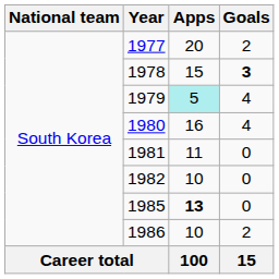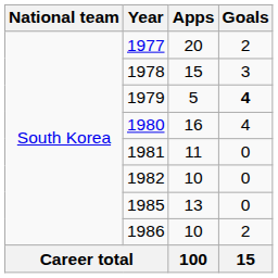1978 | Goals: bold -> normal
1979 | Apps: paleturquoise background -> no background
1979 | Goals: normal -> bold
1985 | Apps: bold -> normal
